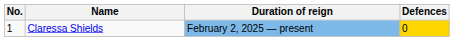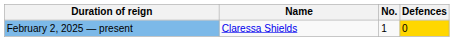columns swapped: No. <-> Duration of reign
